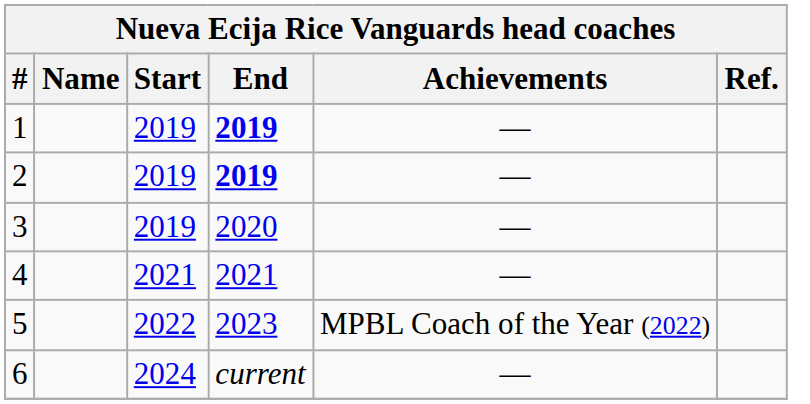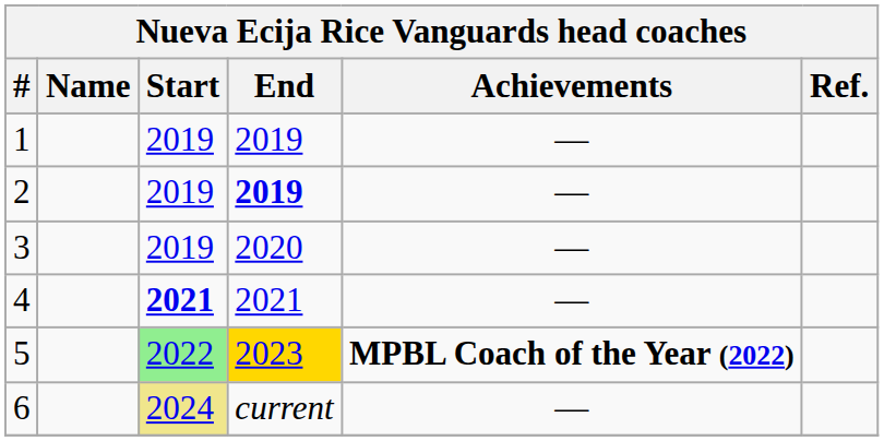1 | End: bold -> normal
4 | Start: normal -> bold
5 | Start: no background -> lightgreen background
5 | End: no background -> gold background
5 | Achievements: normal -> bold
6 | Start: no background -> khaki background
